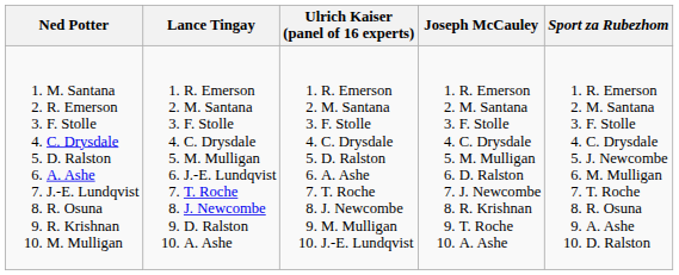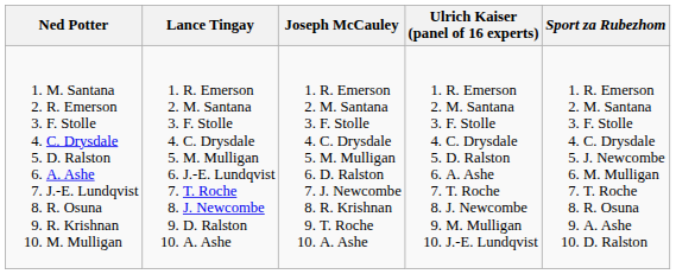columns swapped: Ulrich Kaiser (panel of 16 experts) <-> Joseph McCauley
